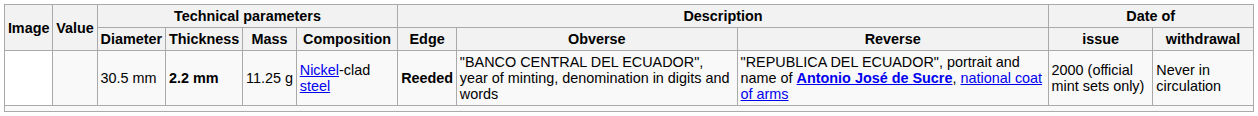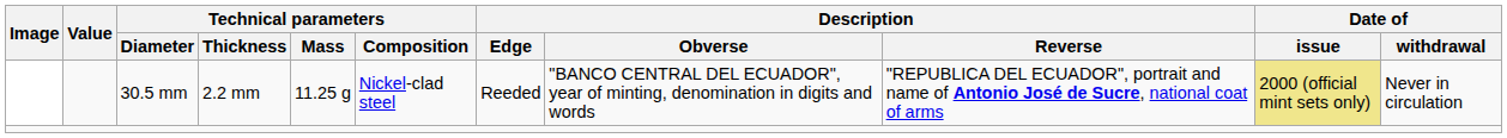30.5 mm | Technical parameters / Thickness: bold -> normal
30.5 mm | Description / Edge: bold -> normal
30.5 mm | Date of / issue: no background -> khaki background
